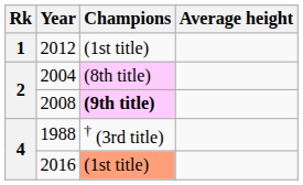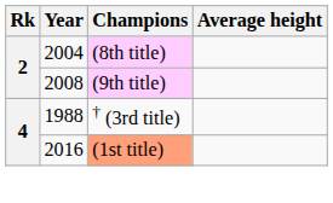- row: 1 | 2012 | (1st title)
2008 | Champions: bold -> normal
